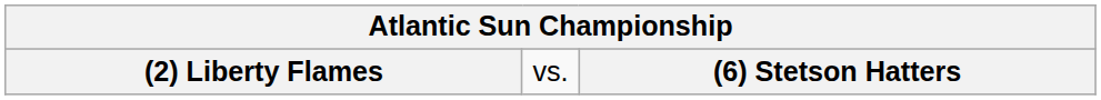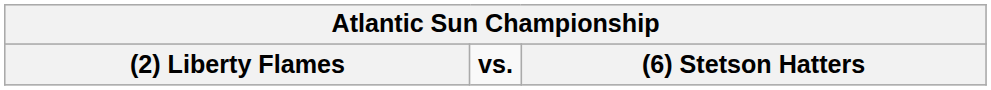(2) Liberty Flames | column 2: normal -> bold
